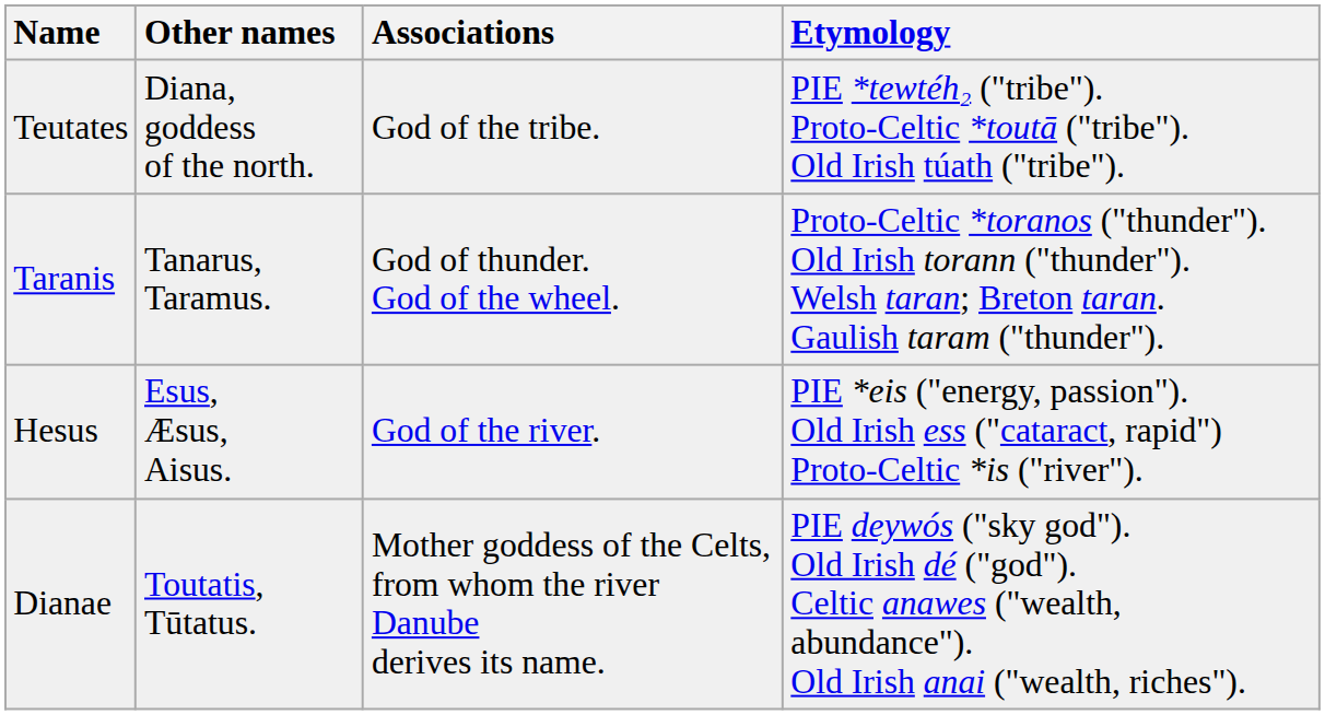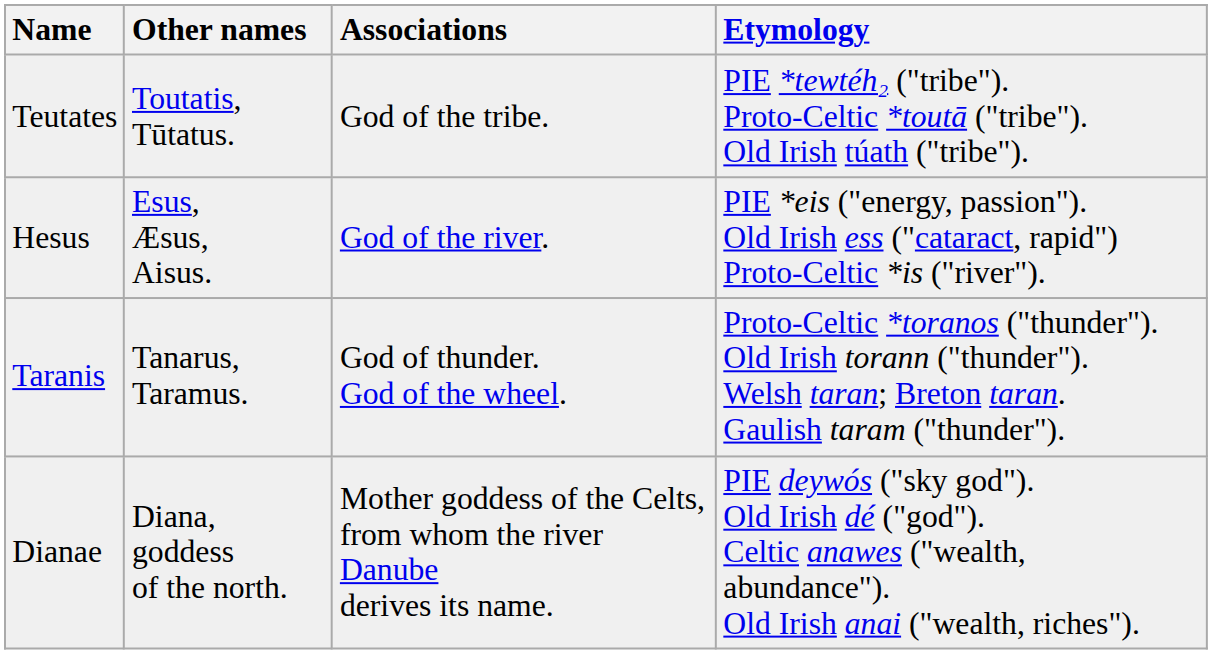Teutates | Other names: Diana, goddess of the north. -> Toutatis, Tūtatus.
rows swapped: Hesus <-> Taranis
Dianae | Other names: Toutatis, Tūtatus. -> Diana, goddess of the north.
